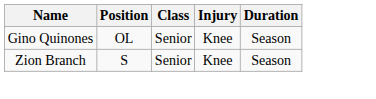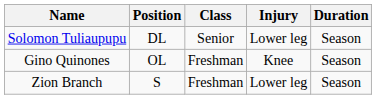+ row: Solomon Tuliaupupu | DL | Senior | Lower leg | Season
Gino Quinones | Class: Senior -> Freshman
Zion Branch | Class: Senior -> Freshman
Zion Branch | Injury: Knee -> Lower leg
